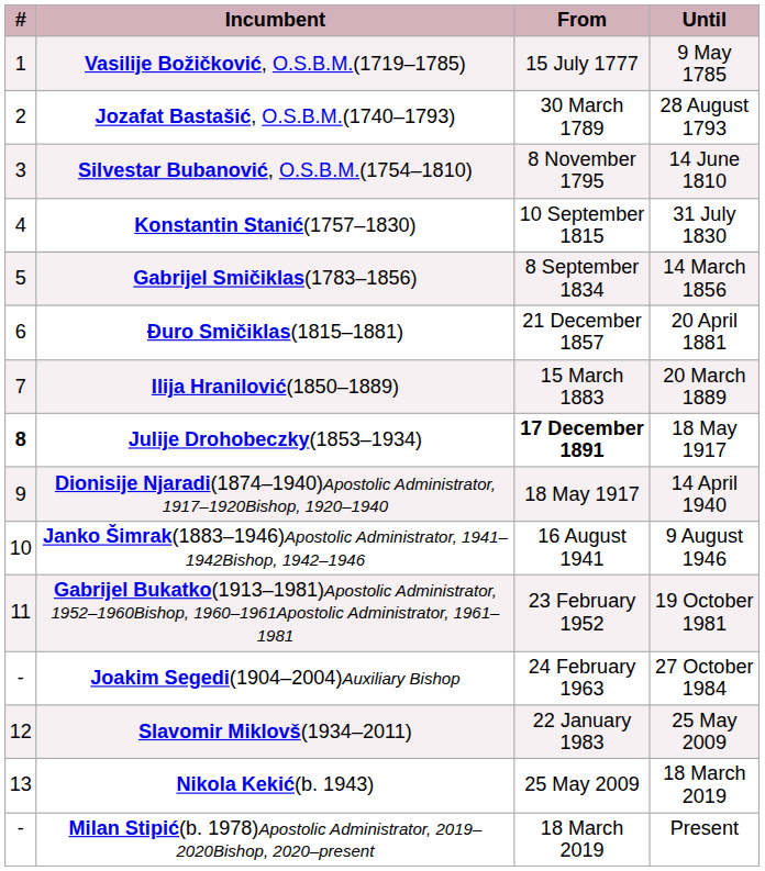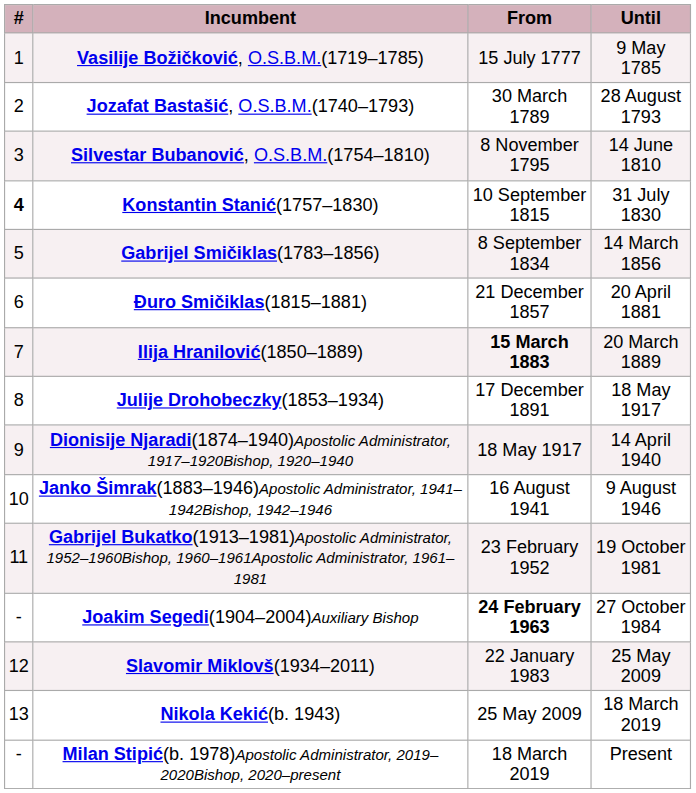Konstantin Stanić(1757–1830) | #: normal -> bold
Ilija Hranilović(1850–1889) | From: normal -> bold
Julije Drohobeczky(1853–1934) | #: bold -> normal
Julije Drohobeczky(1853–1934) | From: bold -> normal
Joakim Segedi(1904–2004)Auxiliary Bishop | From: normal -> bold
